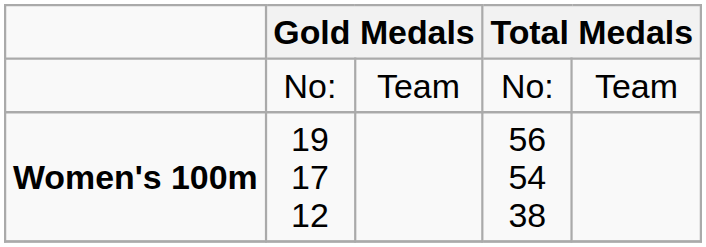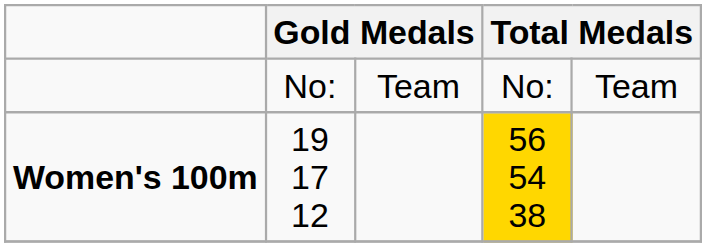Women's 100m | column 4: no background -> gold background
